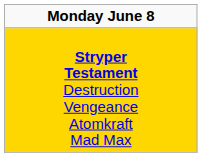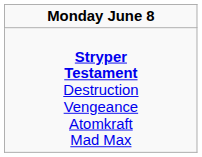Stryper Testament Destruction Vengeance Atomkraft Mad Max | column 1: gold background -> no background
